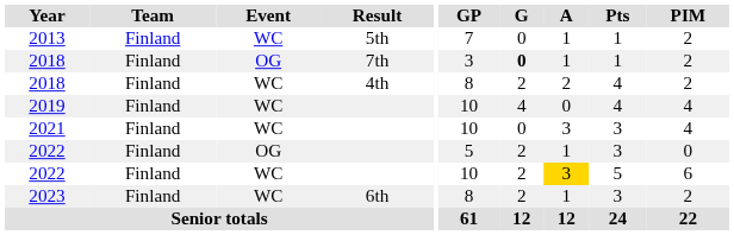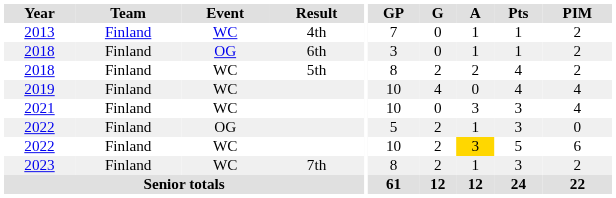2013 | Result: 5th -> 4th
2018 / OG | Result: 7th -> 6th
2018 / OG | G: bold -> normal
2018 / WC | Result: 4th -> 5th
2023 | Result: 6th -> 7th
